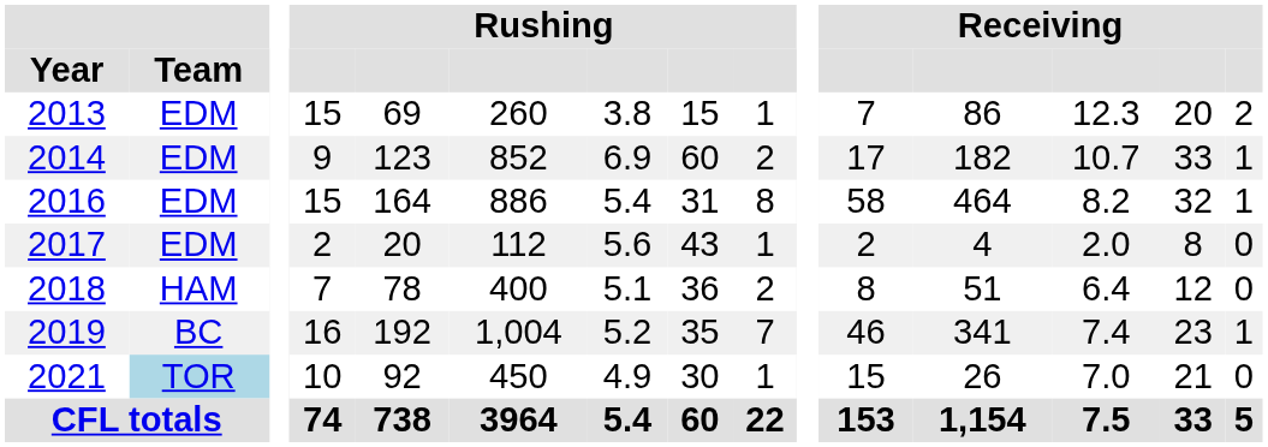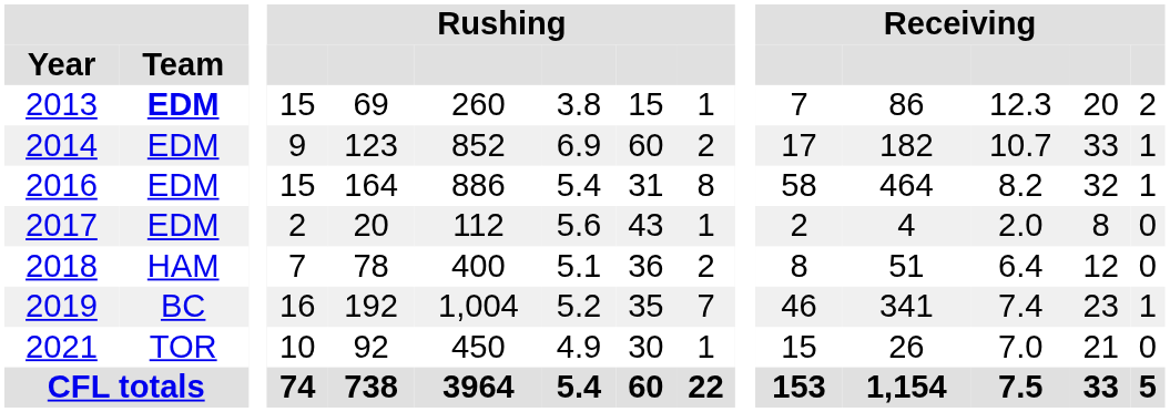2013 | Team: normal -> bold
2021 | Team: lightblue background -> no background
